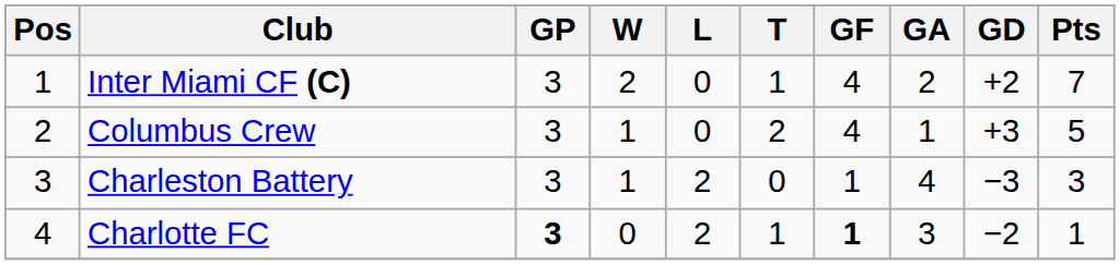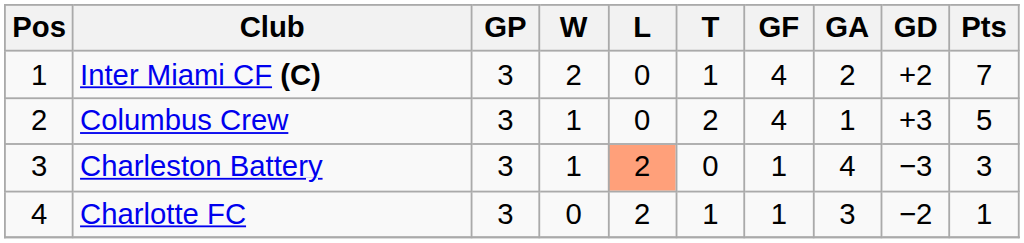Charleston Battery | L: no background -> lightsalmon background
Charlotte FC | GP: bold -> normal
Charlotte FC | GF: bold -> normal
